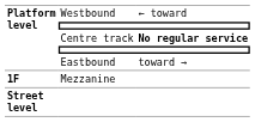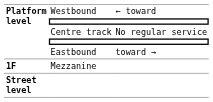Centre track | column 3: bold -> normal
